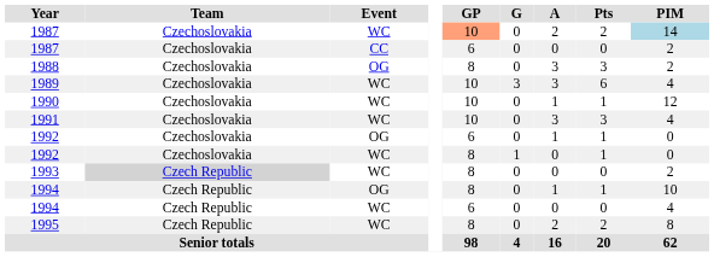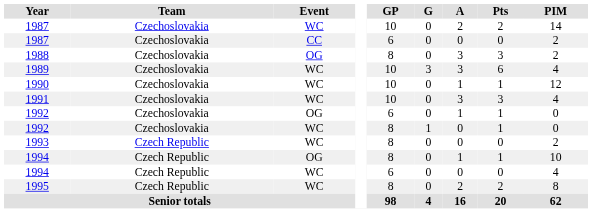1987 / WC | GP: lightsalmon background -> no background
1987 / WC | PIM: lightblue background -> no background
1993 | Team: lightgrey background -> no background
